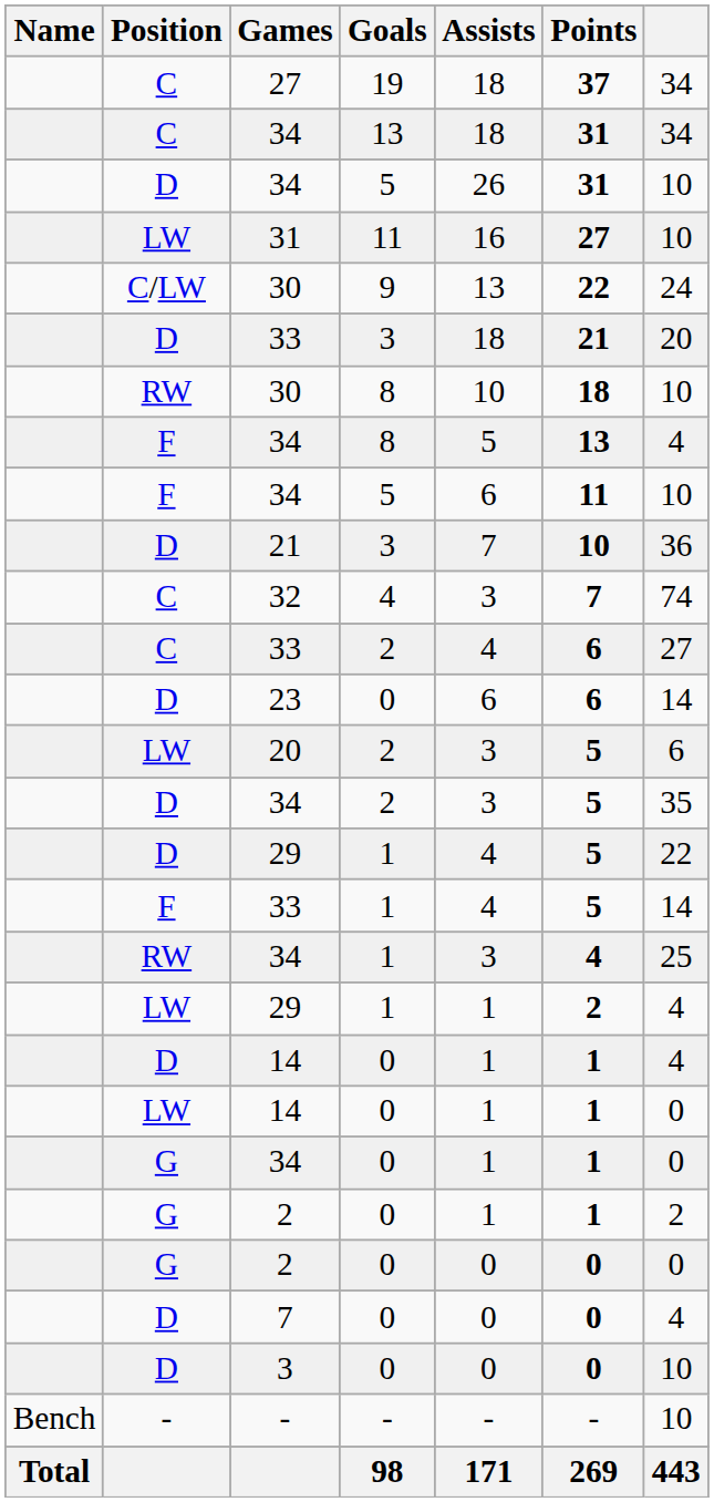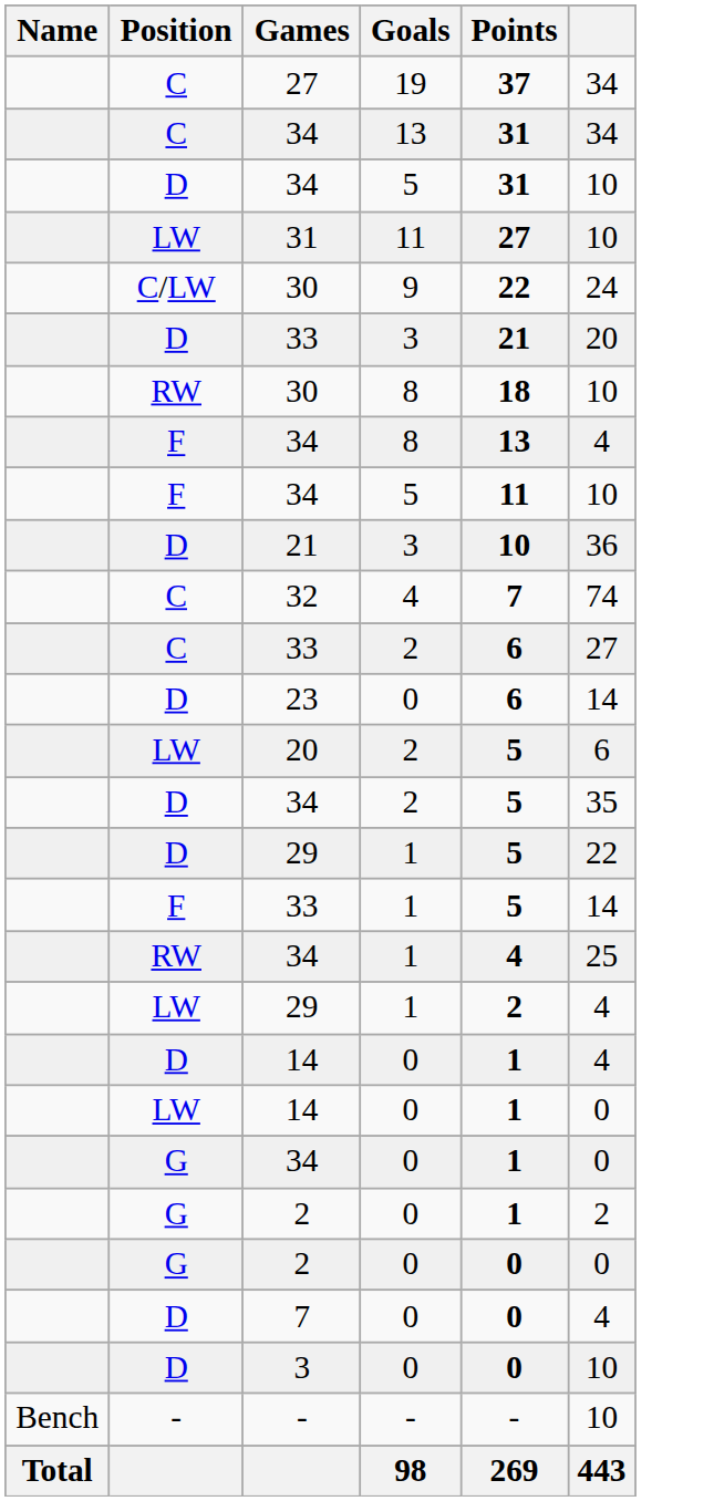- column: Assists | 18 | 18 | 26 | 16 | 13 | 18 | 10 | 5 | 6 | 7 | 3 | 4 | 6 | 3 | 3 | 4 | 4 | 3 | 1 | 1 | 1 | 1 | 1 | 0 | 0 | 0 | - | 171
